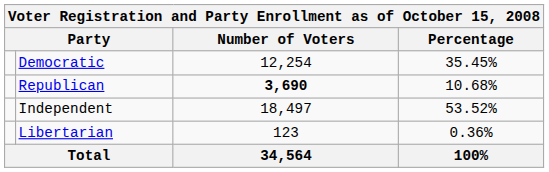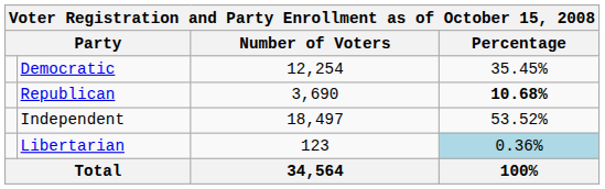Republican | Number of Voters: bold -> normal
Republican | Percentage: normal -> bold
Libertarian | Percentage: no background -> lightblue background
